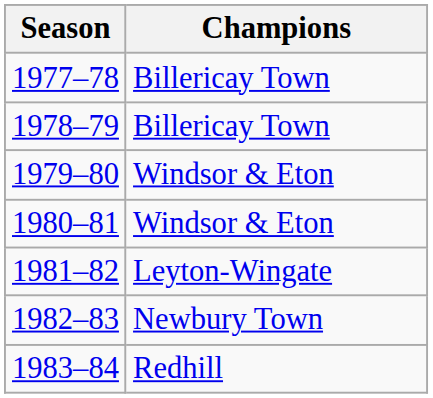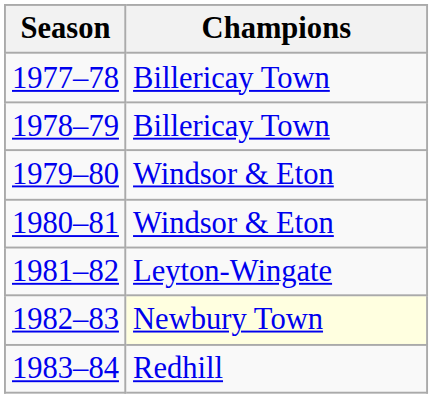1982–83 | Champions: no background -> lightyellow background
